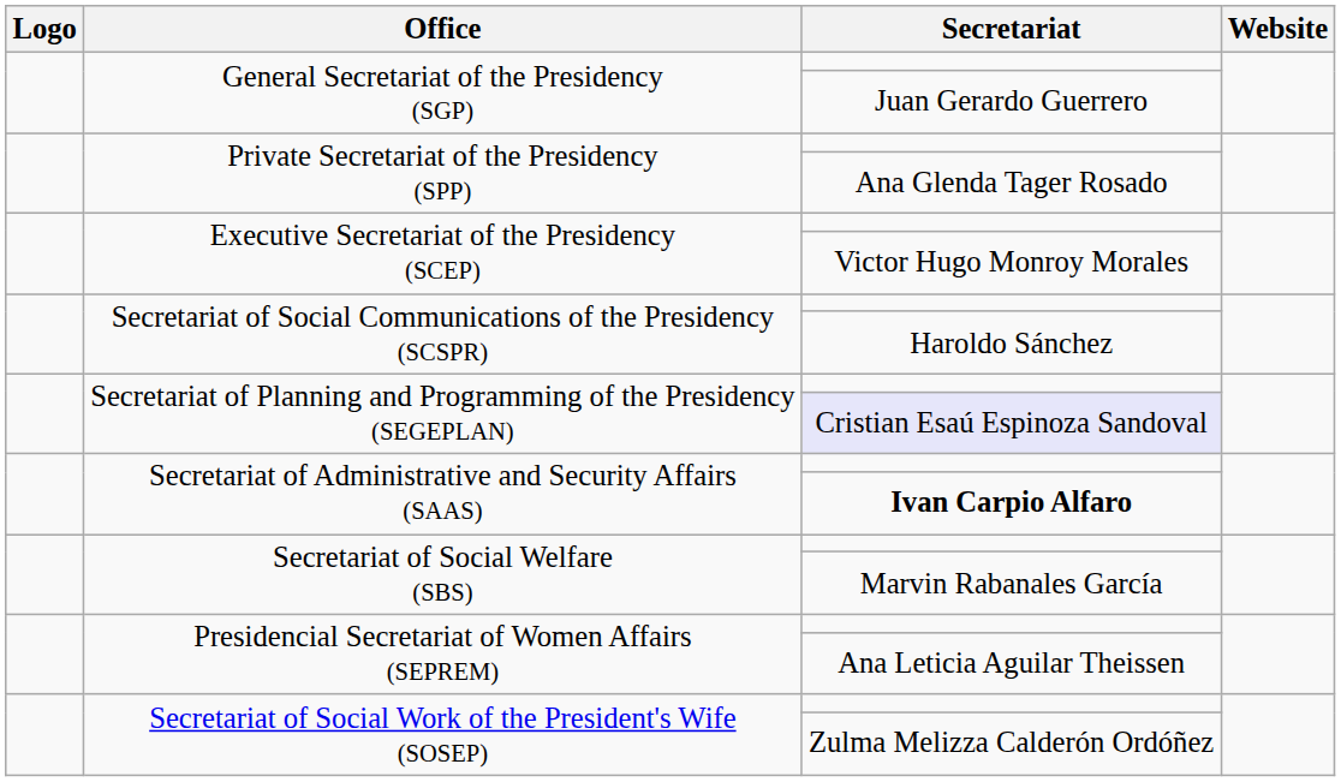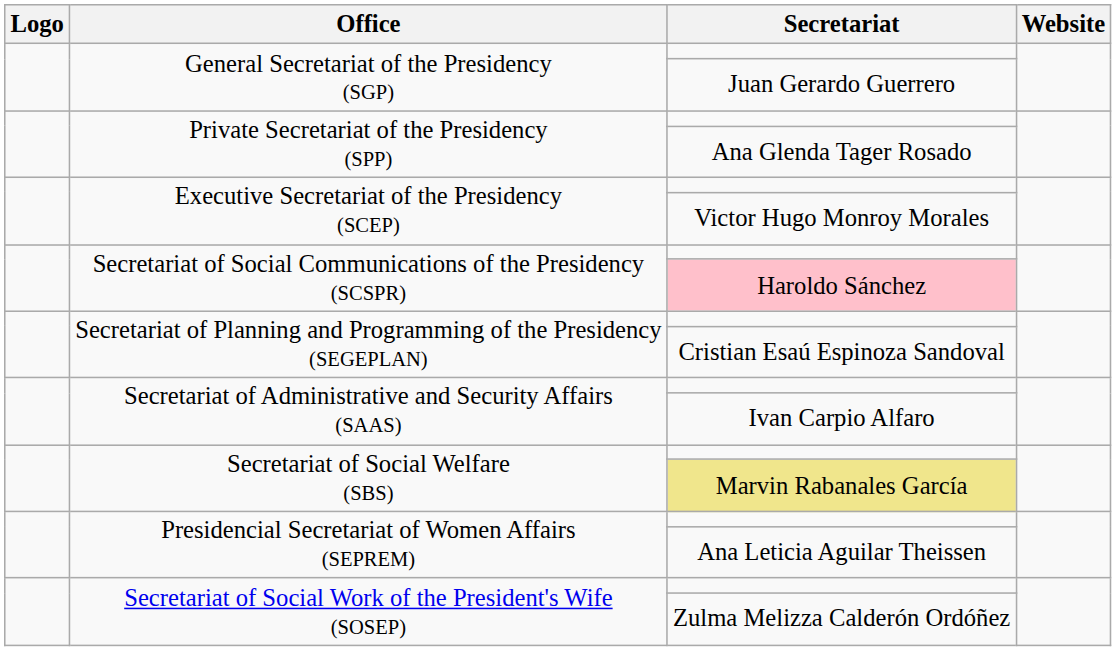Haroldo Sánchez | Secretariat: no background -> pink background
Cristian Esaú Espinoza Sandoval | Secretariat: lavender background -> no background
Ivan Carpio Alfaro | Secretariat: bold -> normal
Marvin Rabanales García | Secretariat: no background -> khaki background
